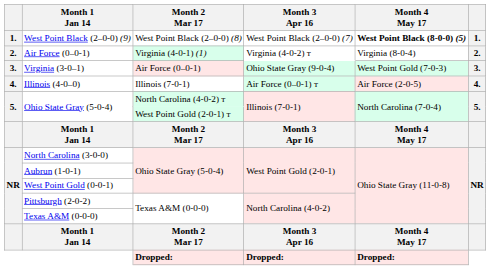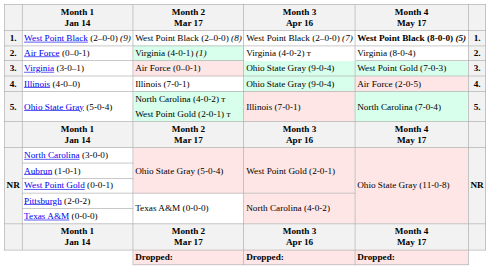Illinois (4-0–0) | Month 3 Apr 16: Air Force (0–0-1) т -> Ohio State Gray (9-0-4)
